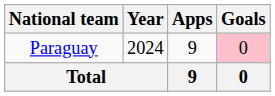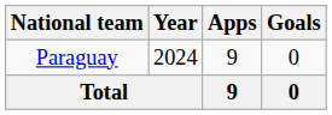Paraguay | Goals: pink background -> no background
